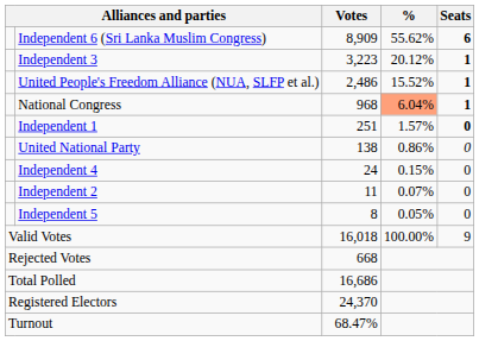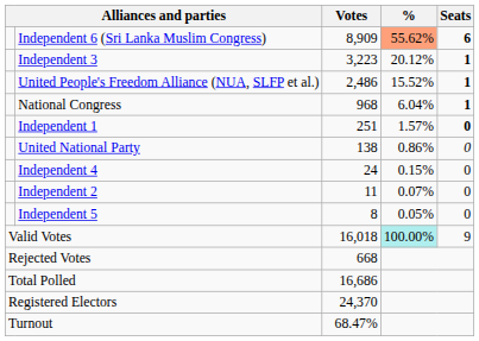Independent 6 (Sri Lanka Muslim Congress) | %: no background -> lightsalmon background
National Congress | %: lightsalmon background -> no background
Valid Votes | %: no background -> paleturquoise background
